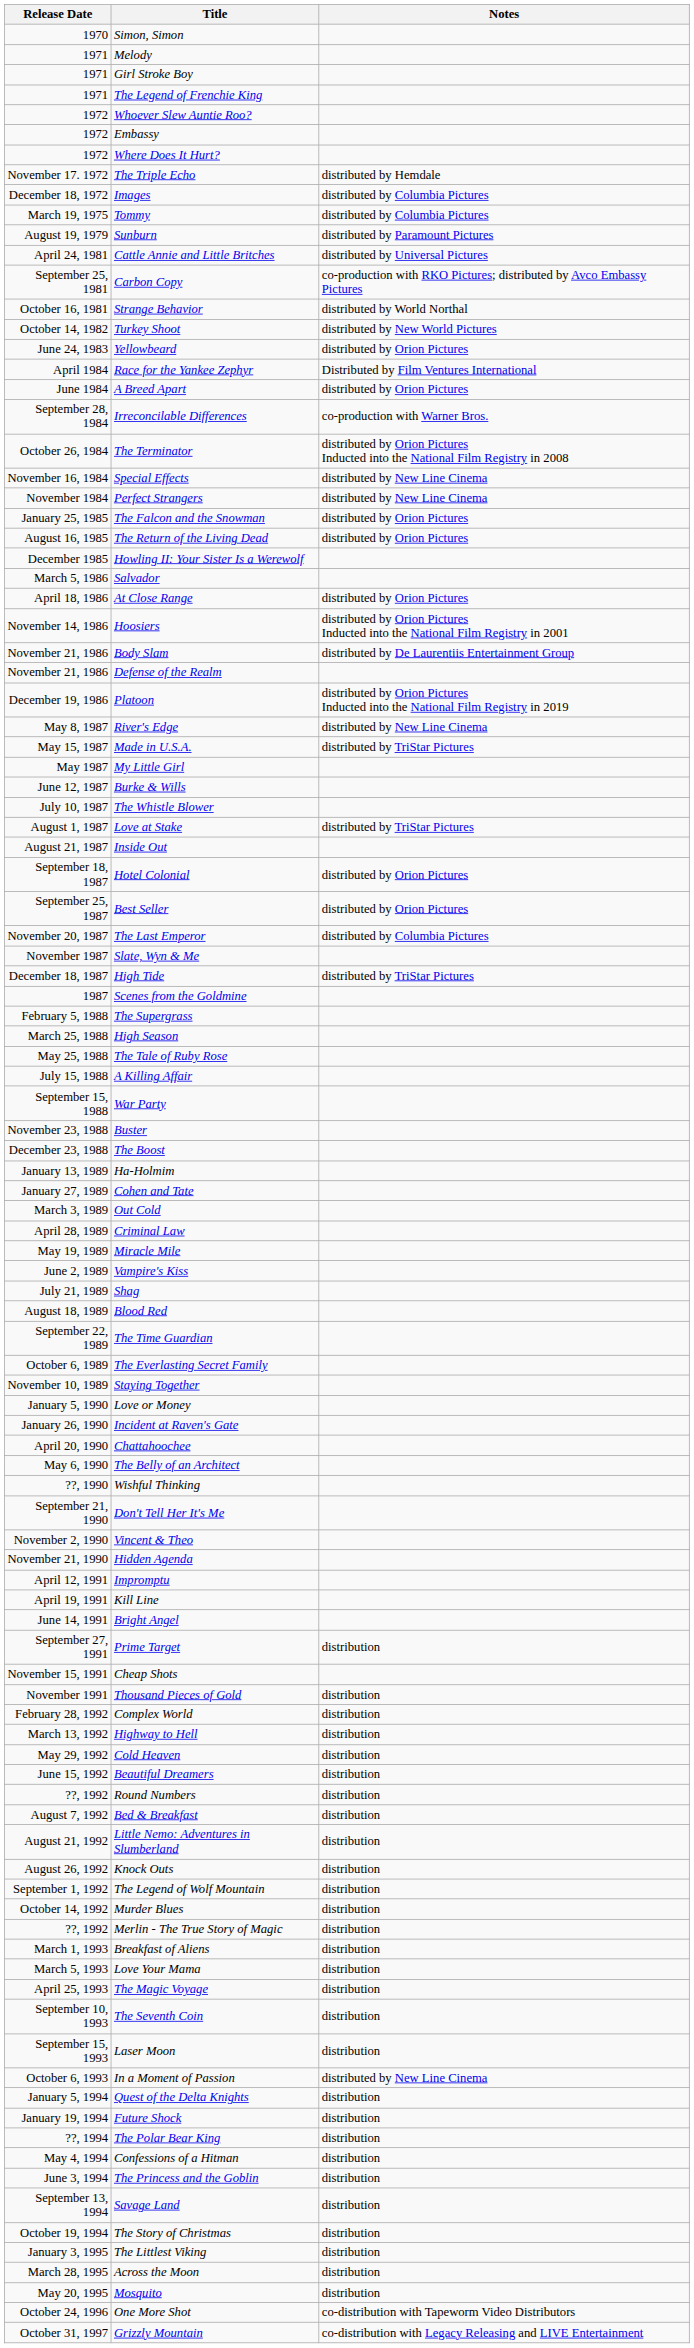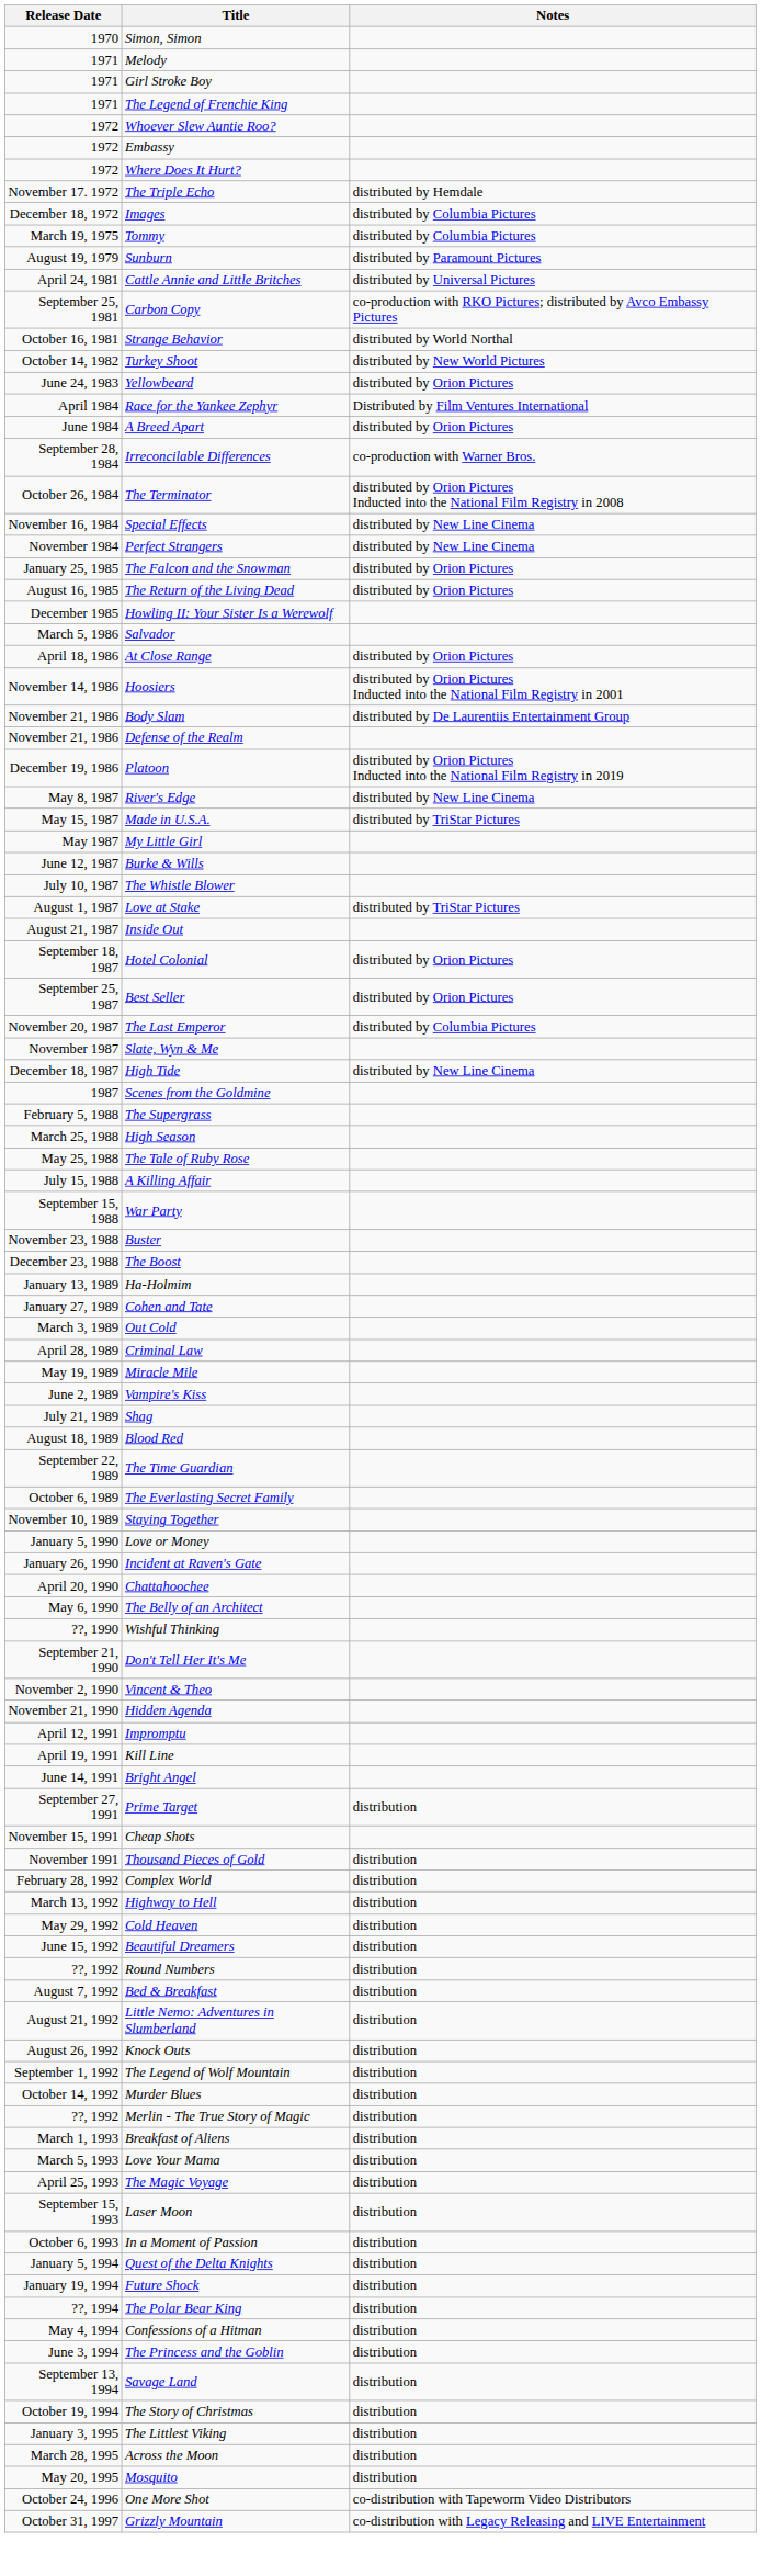High Tide | Notes: distributed by TriStar Pictures -> distributed by New Line Cinema
- row: September 10, 1993 | The Seventh Coin | distribution
In a Moment of Passion | Notes: distributed by New Line Cinema -> distribution
